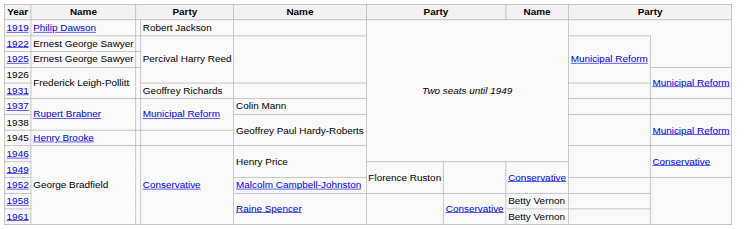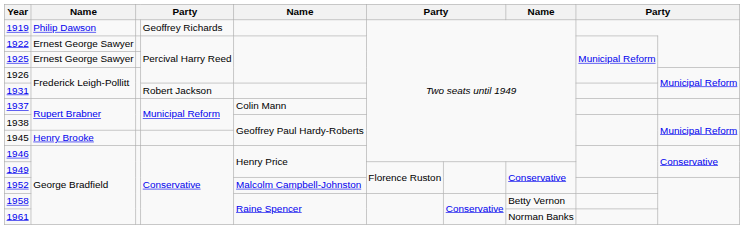1919 | column 4: Robert Jackson -> Geoffrey Richards
1931 | column 4: Geoffrey Richards -> Robert Jackson
1961 | column 8: Betty Vernon -> Norman Banks
